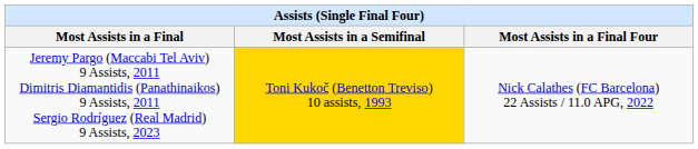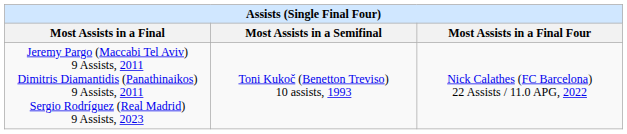row 3 | Most Assists in a Semifinal: gold background -> no background
